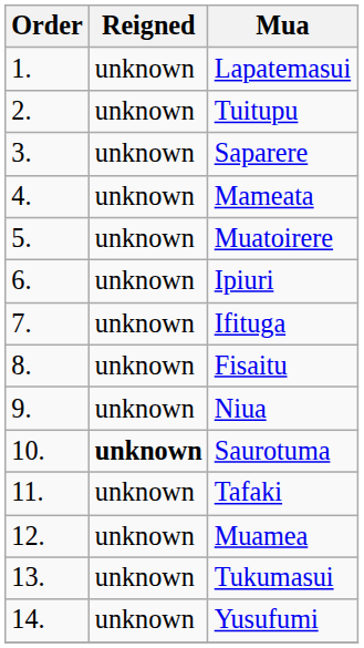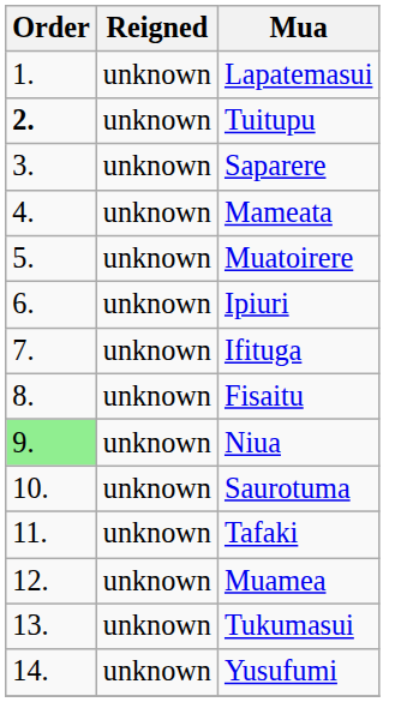Tuitupu | Order: normal -> bold
Niua | Order: no background -> lightgreen background
Saurotuma | Reigned: bold -> normal
